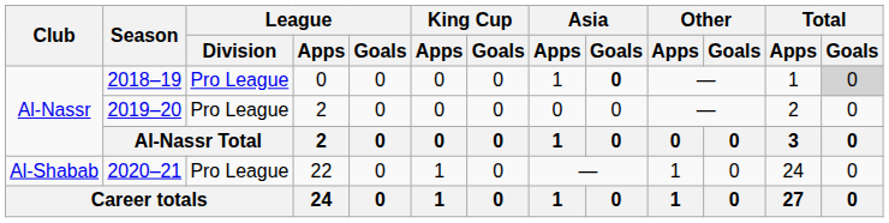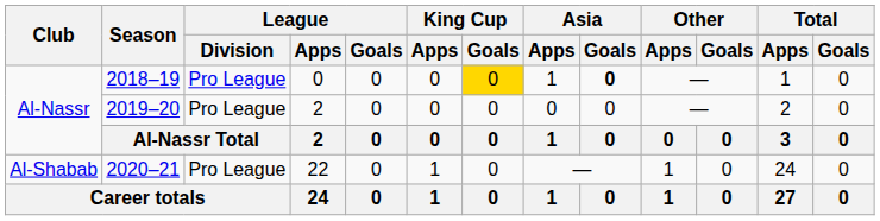2018–19 | King Cup / Goals: no background -> gold background
2018–19 | Total / Goals: lightgrey background -> no background
